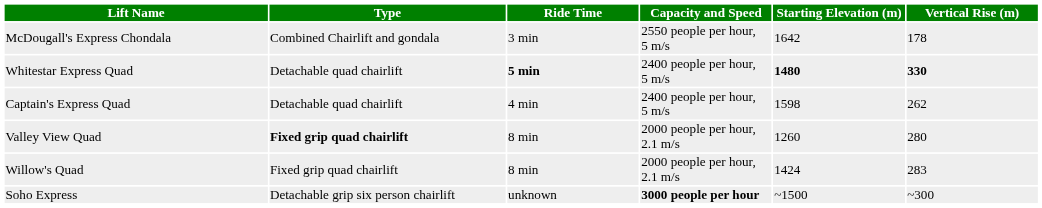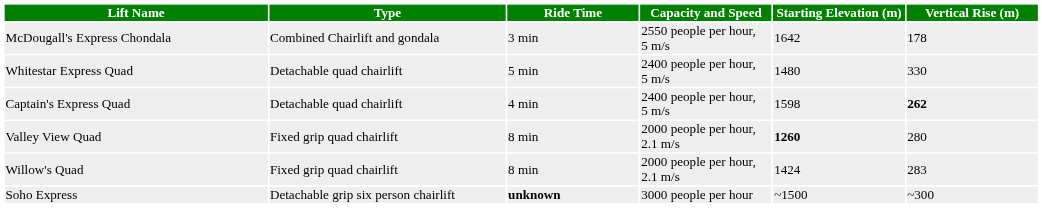Whitestar Express Quad | Ride Time: bold -> normal
Whitestar Express Quad | Starting Elevation (m): bold -> normal
Whitestar Express Quad | Vertical Rise (m): bold -> normal
Captain's Express Quad | Vertical Rise (m): normal -> bold
Valley View Quad | Type: bold -> normal
Valley View Quad | Starting Elevation (m): normal -> bold
Soho Express | Ride Time: normal -> bold
Soho Express | Capacity and Speed: bold -> normal
